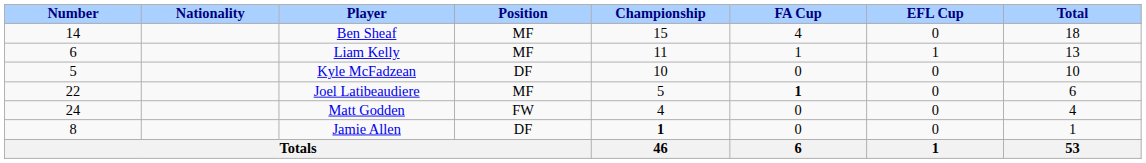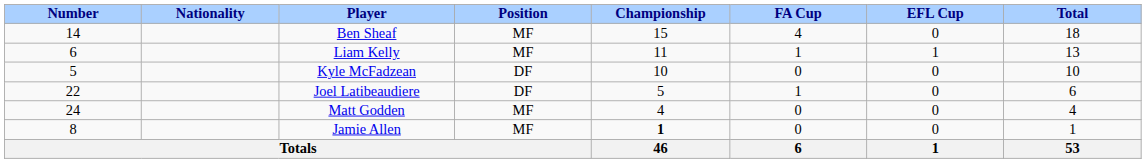Joel Latibeaudiere | Position: MF -> DF
Joel Latibeaudiere | FA Cup: bold -> normal
Matt Godden | Position: FW -> MF
Jamie Allen | Position: DF -> MF
